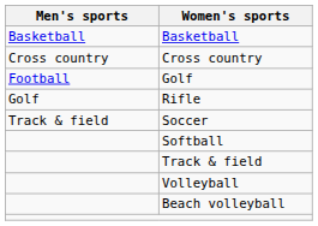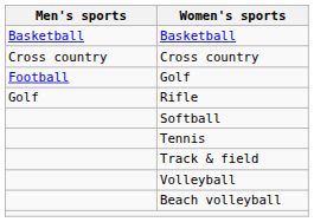- row: Track & field | Soccer
+ row: Tennis
